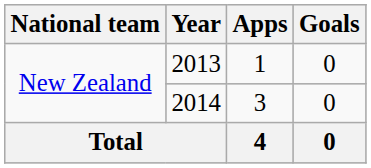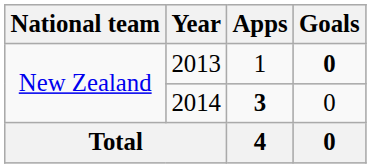2013 | Goals: normal -> bold
2014 | Apps: normal -> bold
